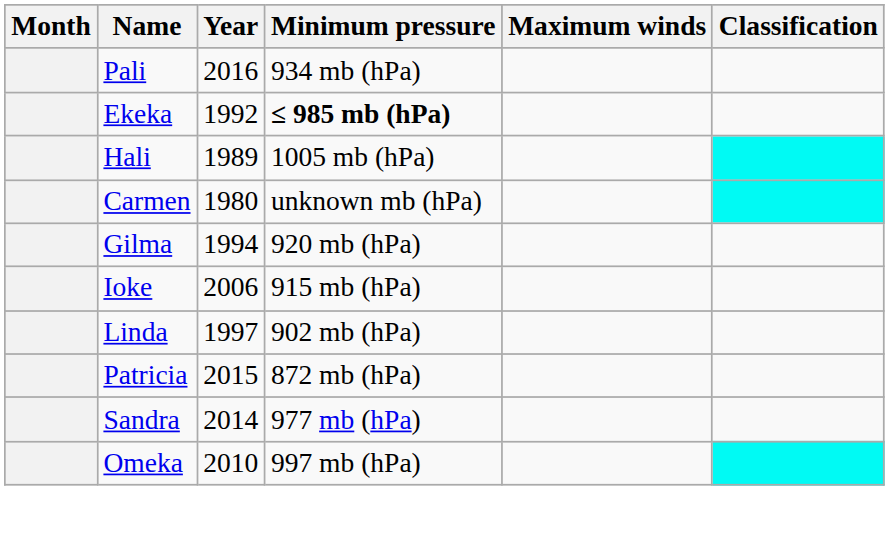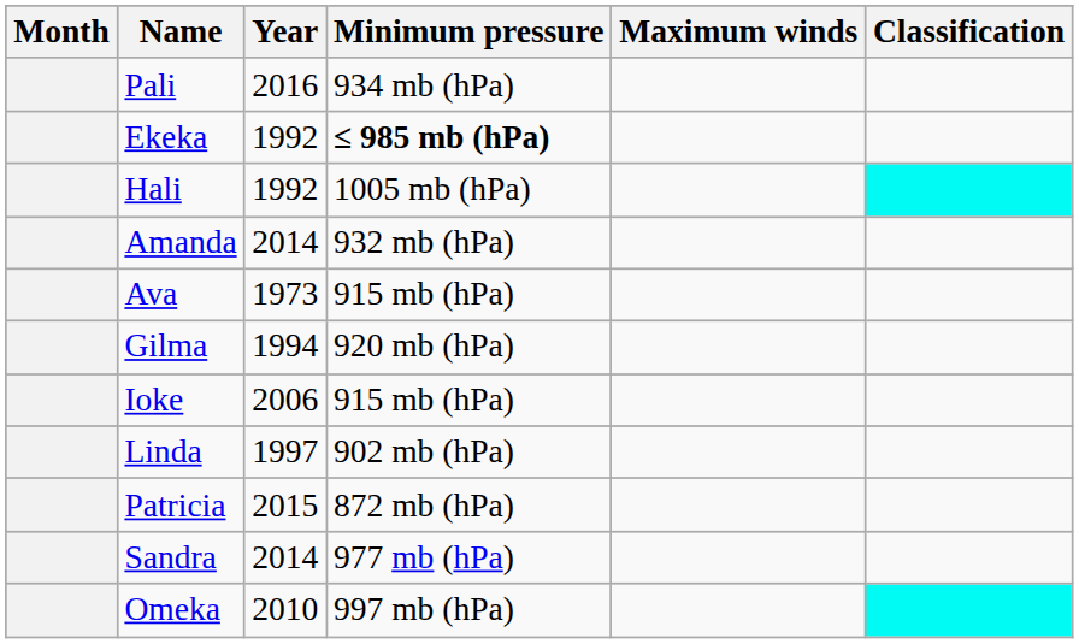Hali | Year: 1989 -> 1992
- row: Carmen | 1980 | unknown mb (hPa)
+ row: Amanda | 2014 | 932 mb (hPa)
+ row: Ava | 1973 | 915 mb (hPa)
